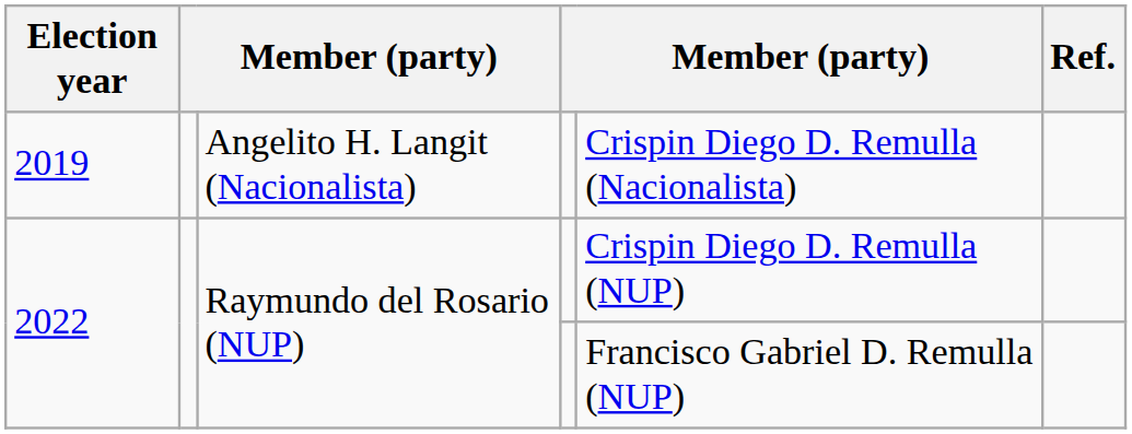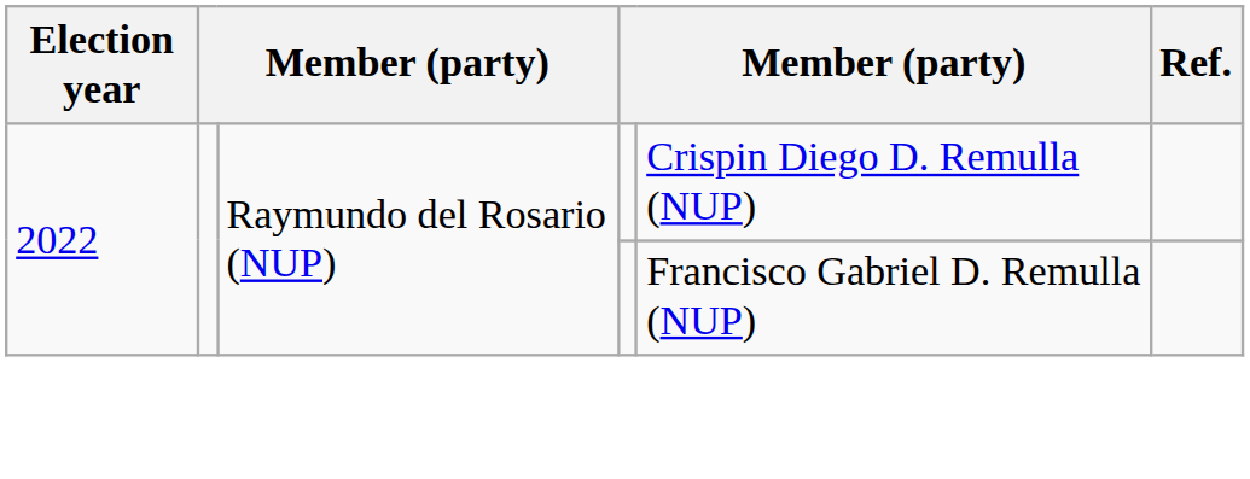- row: 2019 | Angelito H. Langit (Nacionalista) | Crispin Diego D. Remulla (Nacionalista)
